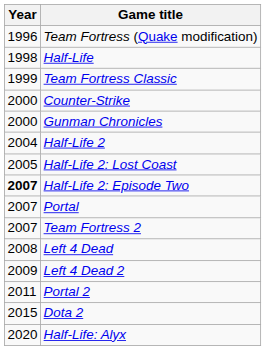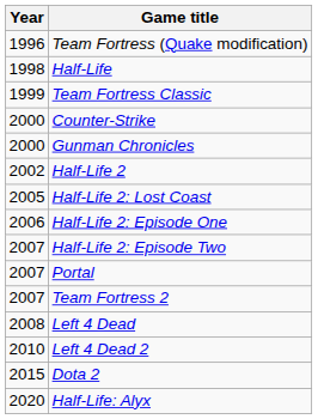Half-Life 2 | Year: 2004 -> 2002
+ row: 2006 | Half-Life 2: Episode One
Half-Life 2: Episode Two | Year: bold -> normal
Left 4 Dead 2 | Year: 2009 -> 2010
- row: 2011 | Portal 2
